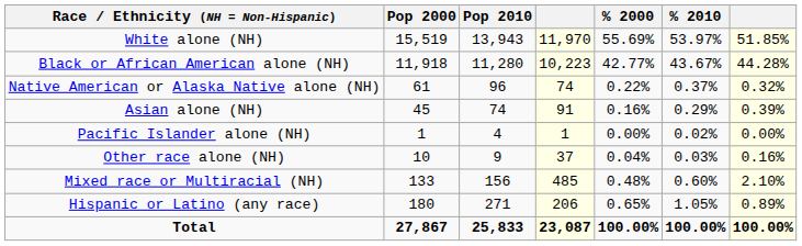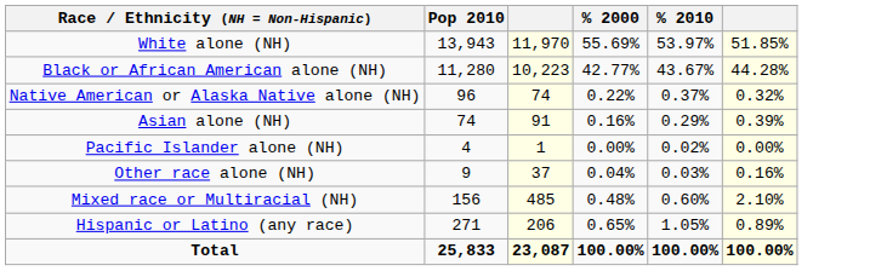- column: Pop 2000 | 15,519 | 11,918 | 61 | 45 | 1 | 10 | 133 | 180 | 27,867
